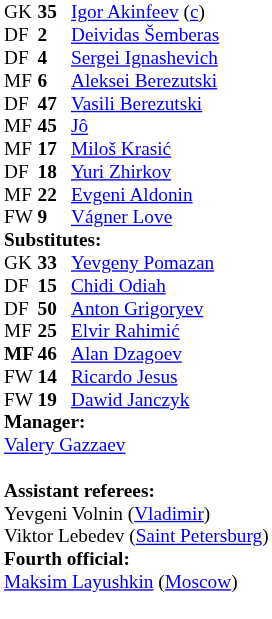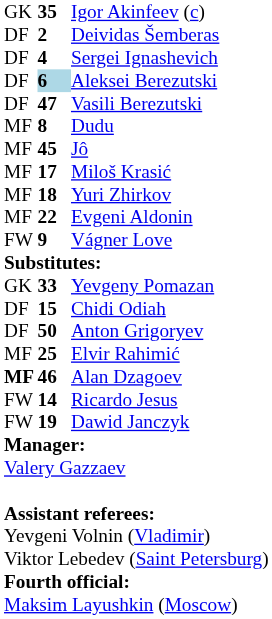Aleksei Berezutski | column 1: MF -> DF
Aleksei Berezutski | column 2: no background -> lightblue background
+ row: MF | 8 | Dudu
Yuri Zhirkov | column 1: DF -> MF
